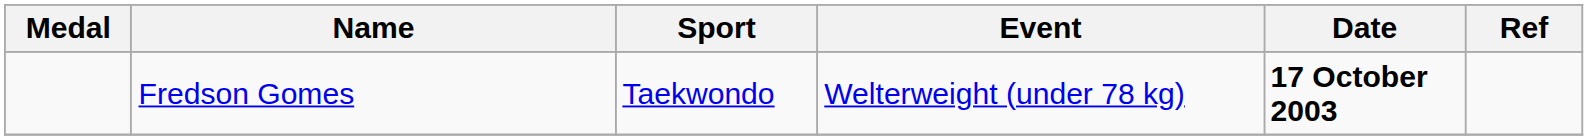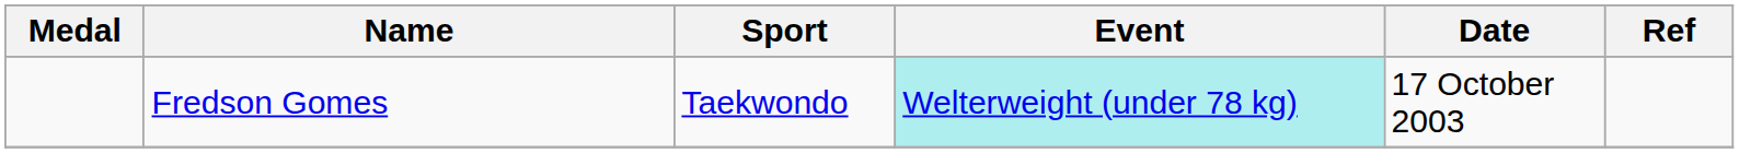Fredson Gomes | Event: no background -> paleturquoise background
Fredson Gomes | Date: bold -> normal
